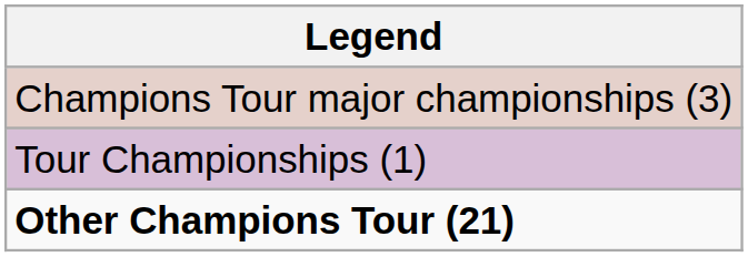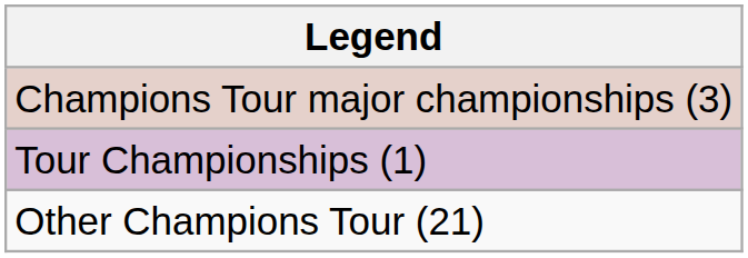row 4 | column 1: bold -> normal
